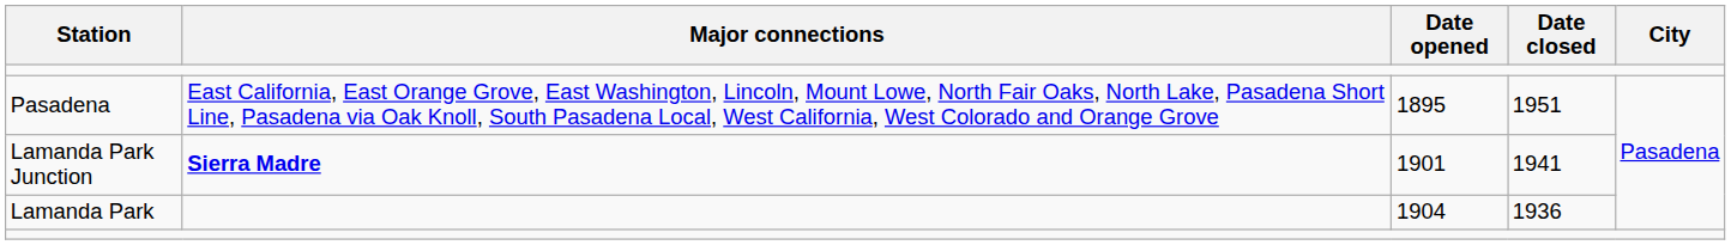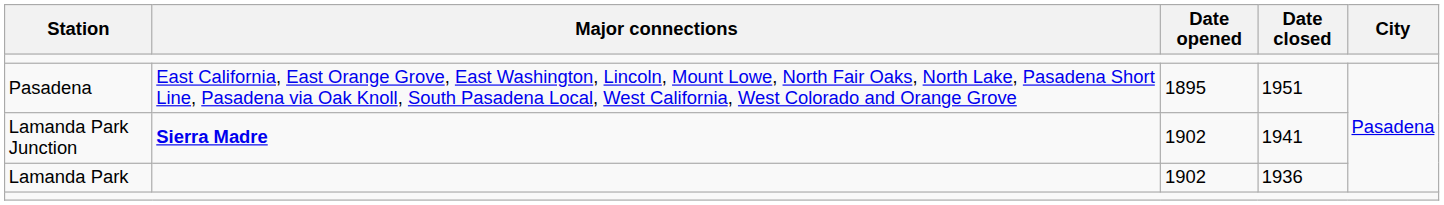Lamanda Park Junction | Date opened: 1901 -> 1902
Lamanda Park | Date opened: 1904 -> 1902
